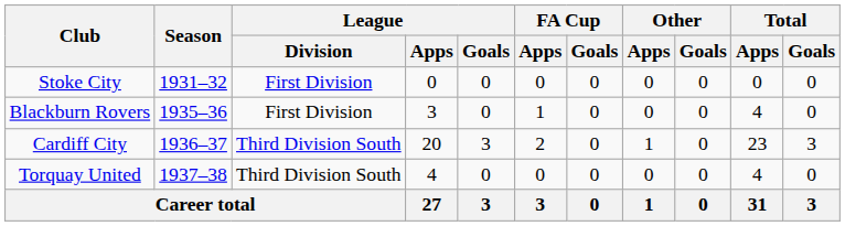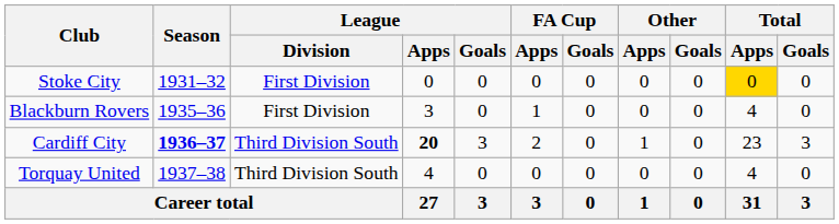Stoke City | Total / Apps: no background -> gold background
Cardiff City | Season: normal -> bold
Cardiff City | League / Apps: normal -> bold
